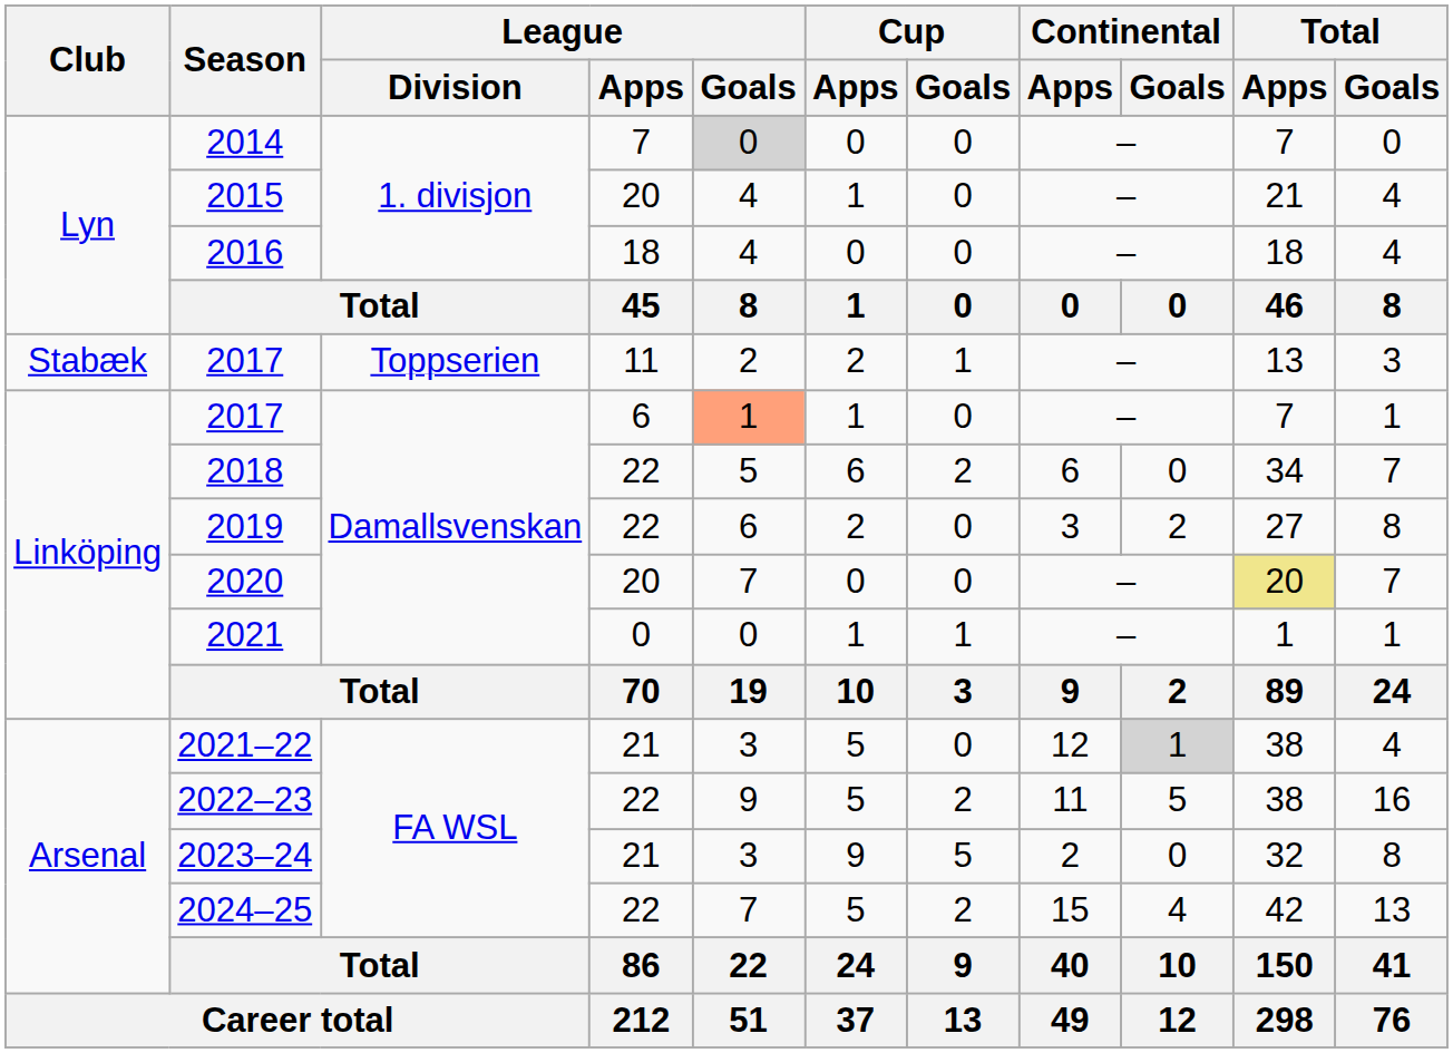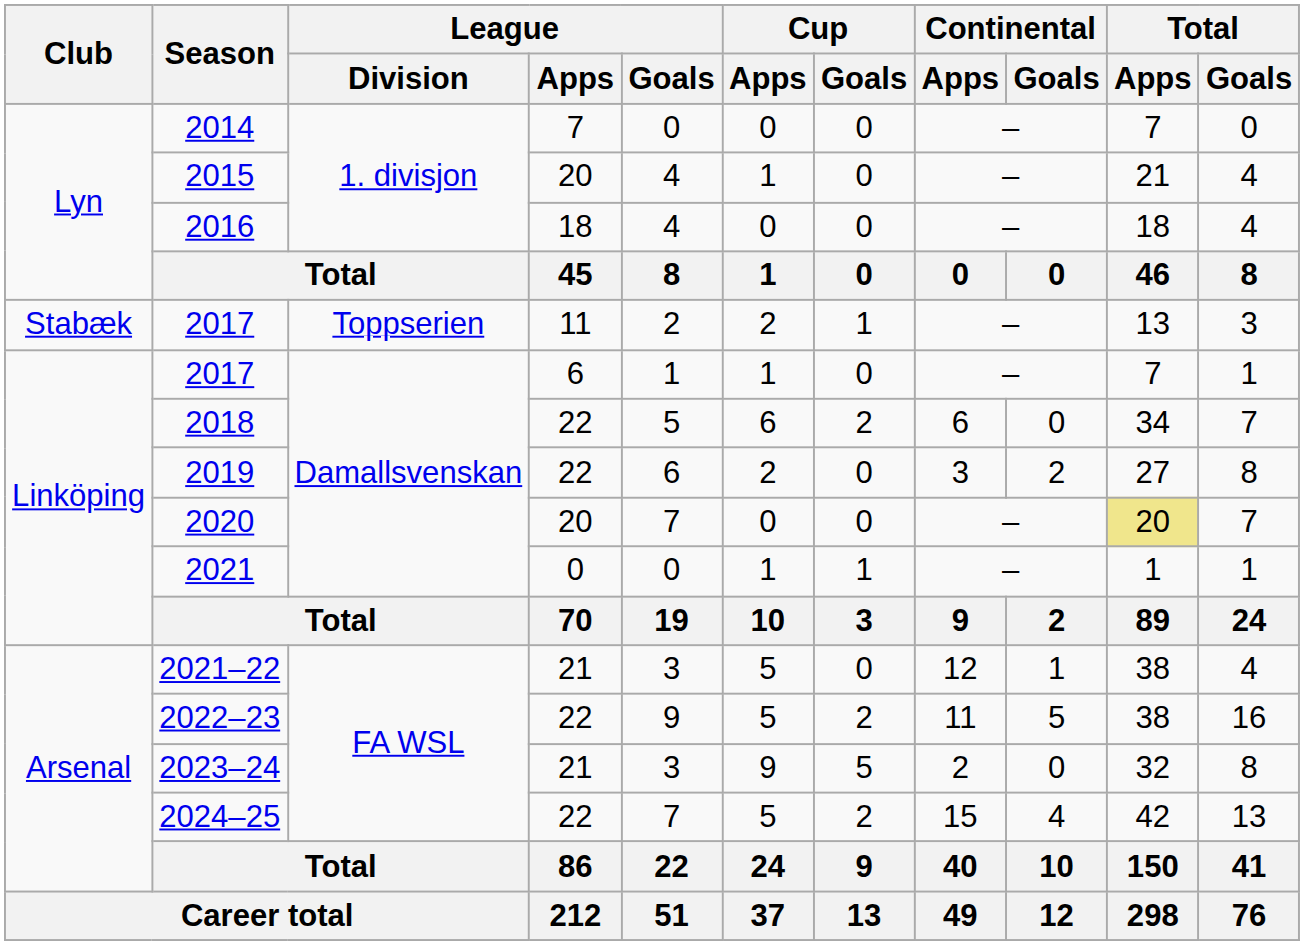2014 | League / Goals: lightgrey background -> no background
2017 / 6 | League / Goals: lightsalmon background -> no background
2021–22 | Continental / Goals: lightgrey background -> no background
